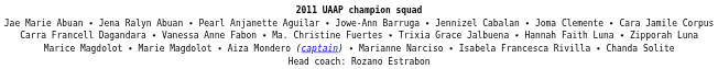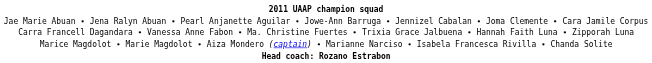row 5 | column 1: normal -> bold
